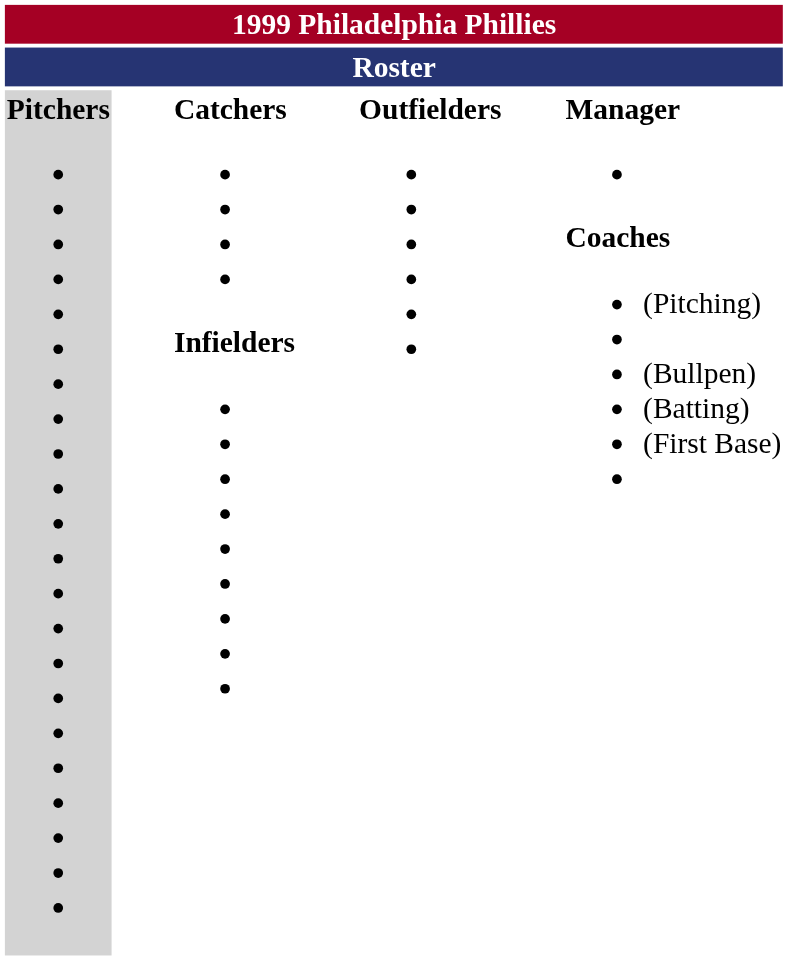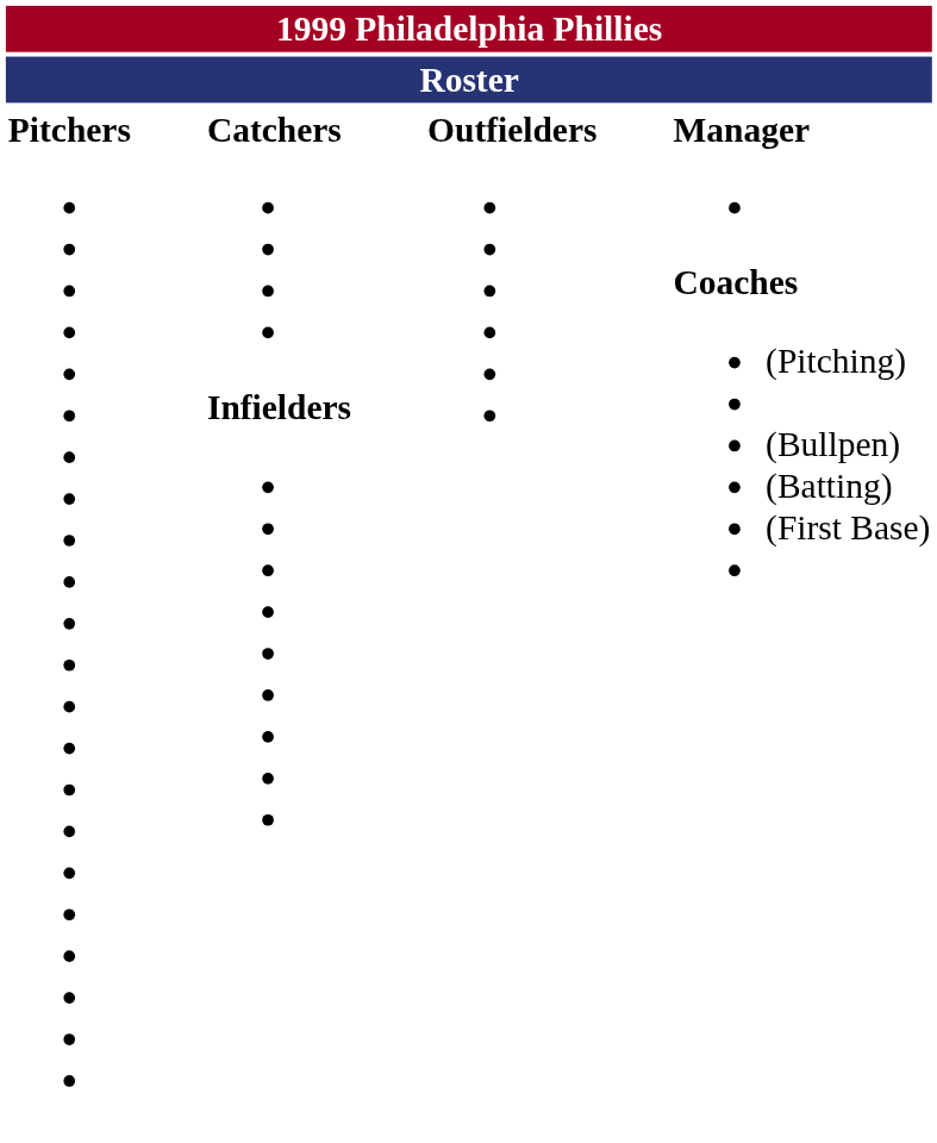Pitchers | column 1: lightgrey background -> no background
